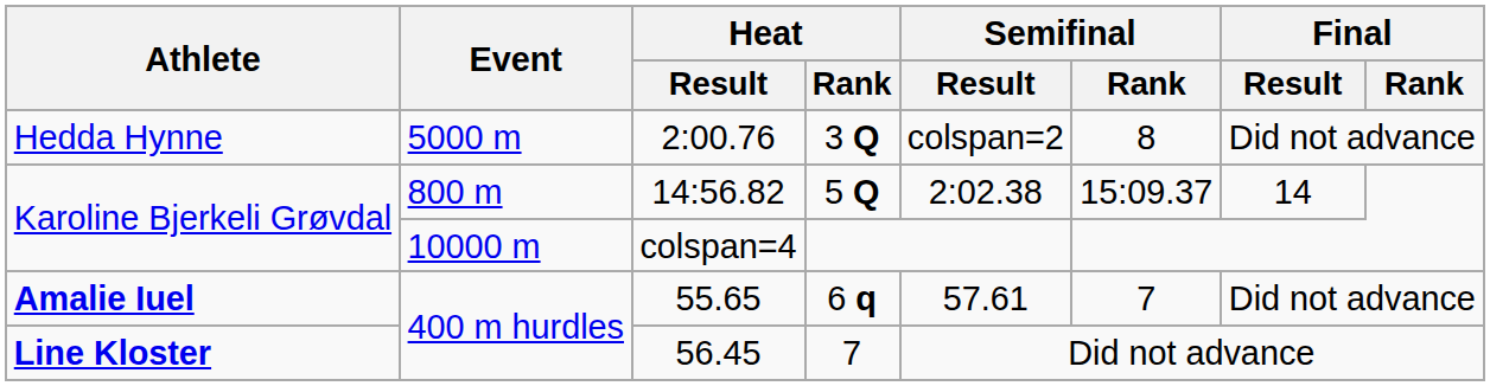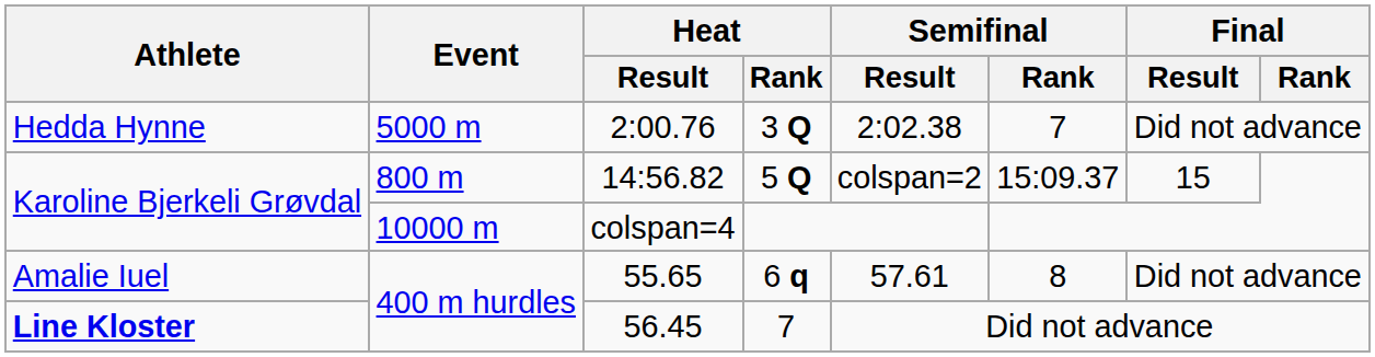2:00.76 | Semifinal / Result: colspan=2 -> 2:02.38
2:00.76 | Semifinal / Rank: 8 -> 7
14:56.82 | Semifinal / Result: 2:02.38 -> colspan=2
14:56.82 | Final / Result: 14 -> 15
55.65 | Athlete: bold -> normal
55.65 | Semifinal / Rank: 7 -> 8
